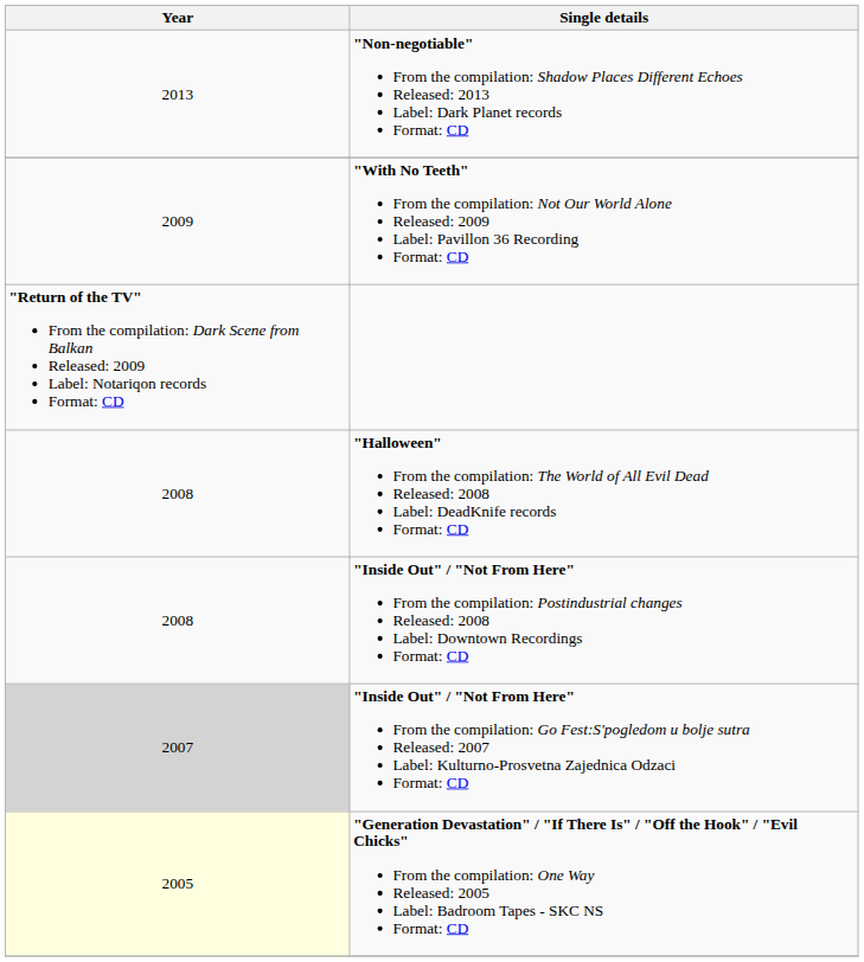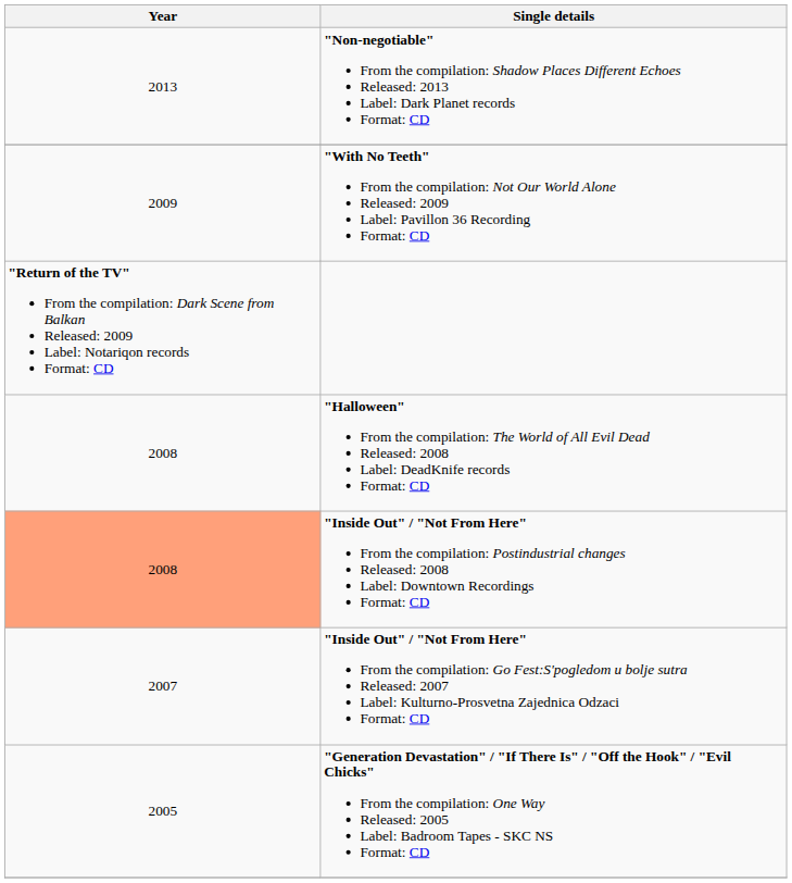row 6 | Year: no background -> lightsalmon background
row 7 | Year: lightgrey background -> no background
row 8 | Year: lightyellow background -> no background
